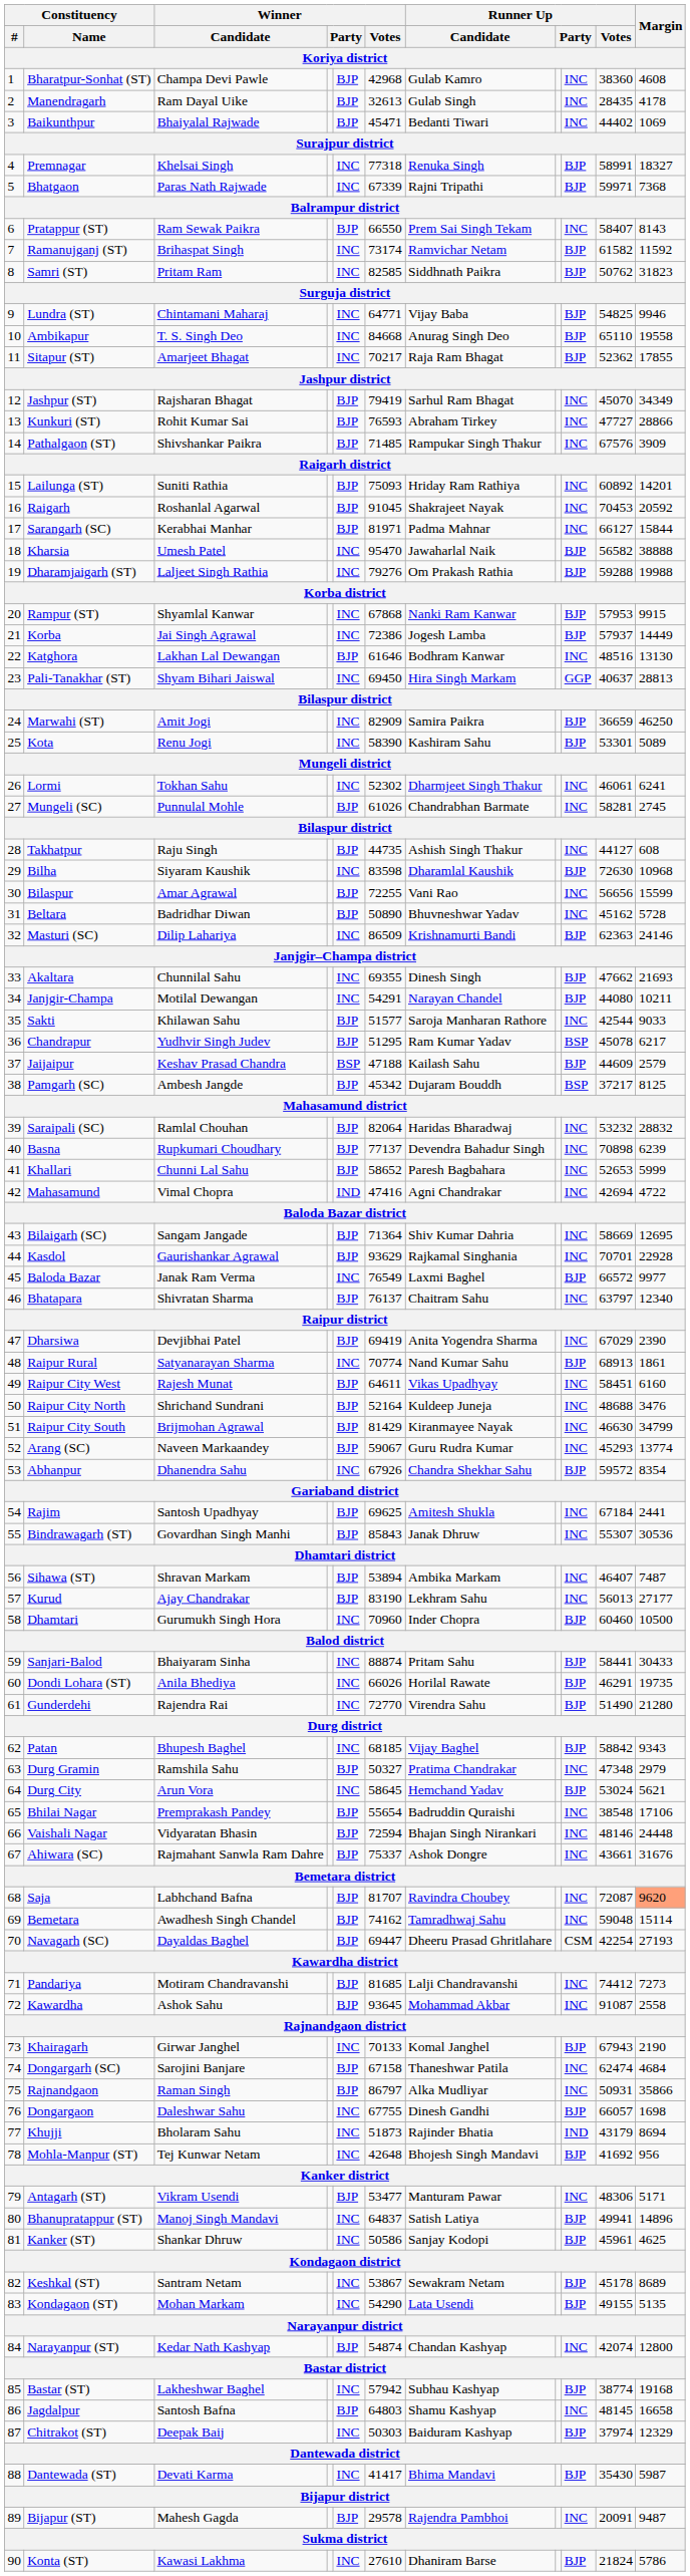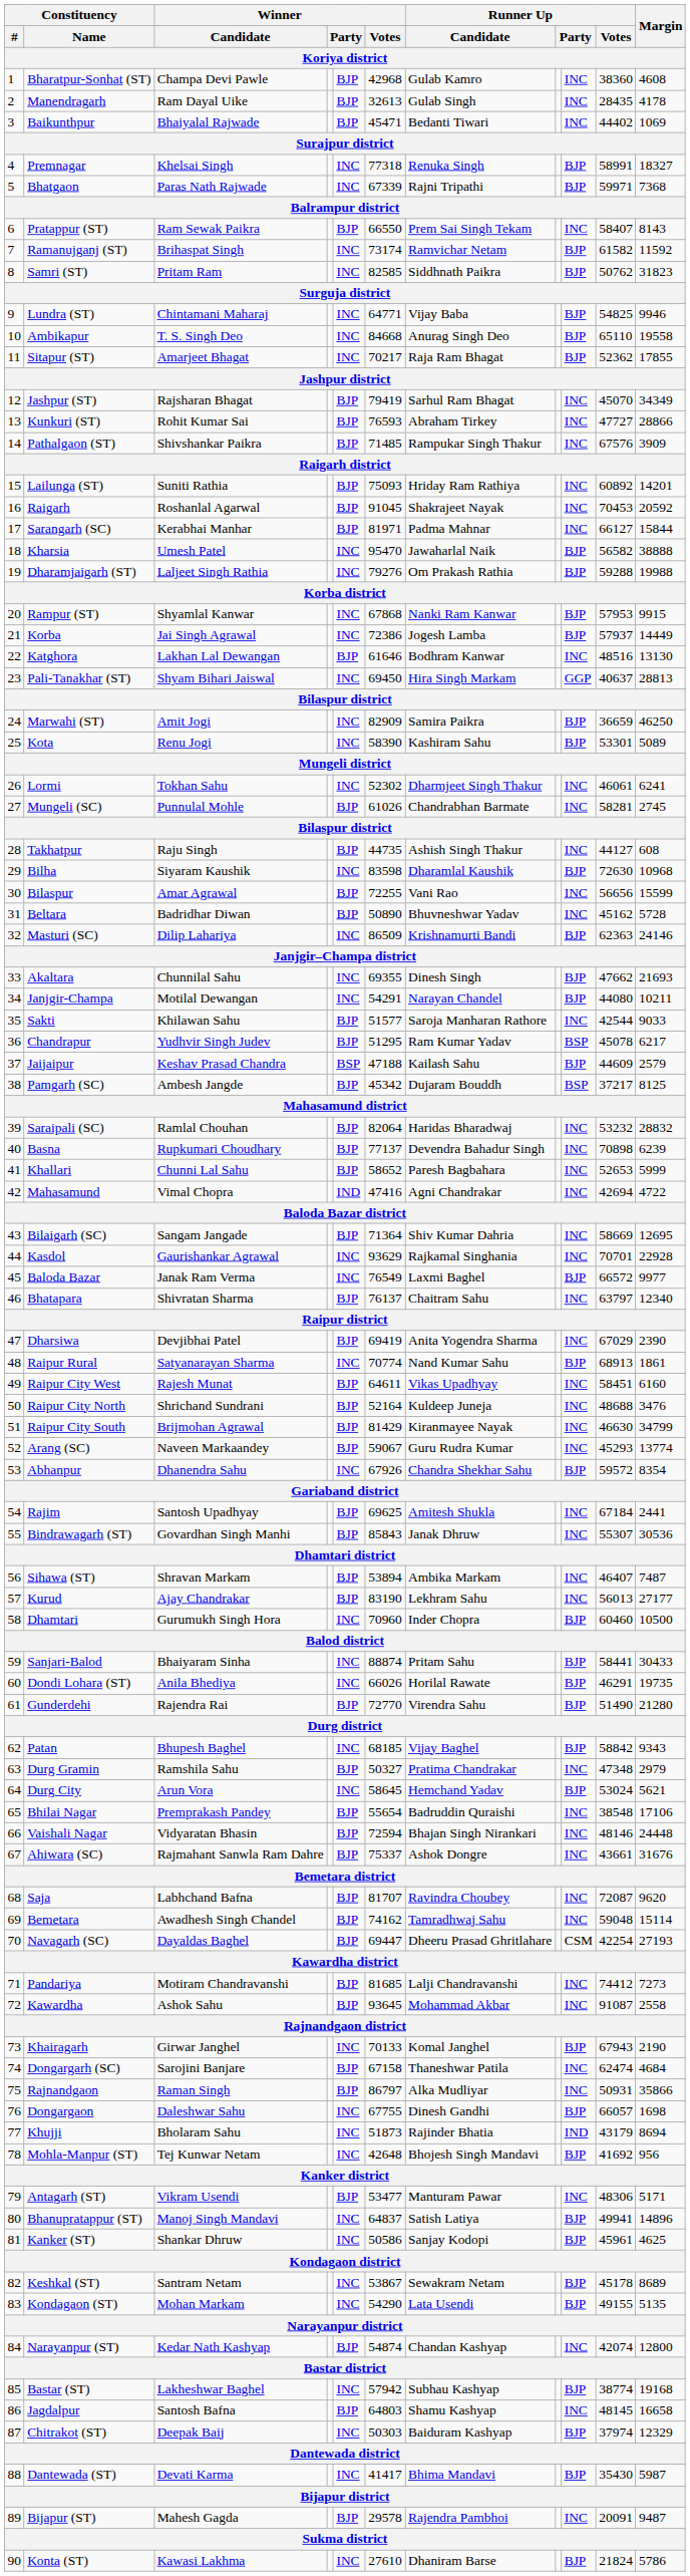Kasdol | column 5: BJP -> INC
Gunderdehi | column 5: INC -> BJP
Saja | Margin: lightsalmon background -> no background
